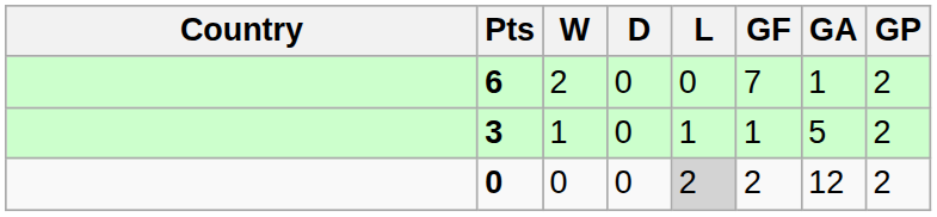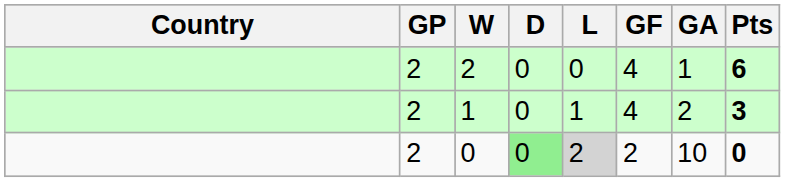columns swapped: GP <-> Pts
row 2 | GF: 7 -> 4
row 3 | GF: 1 -> 4
row 3 | GA: 5 -> 2
row 4 | D: no background -> lightgreen background
row 4 | GA: 12 -> 10
